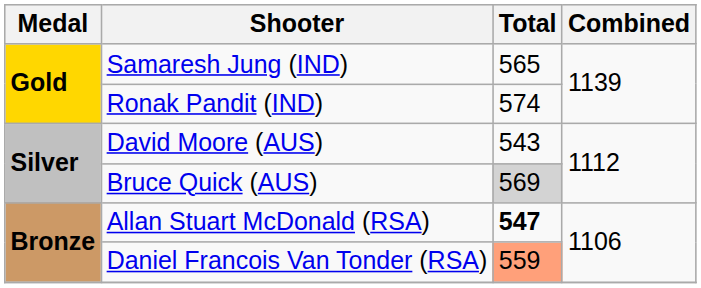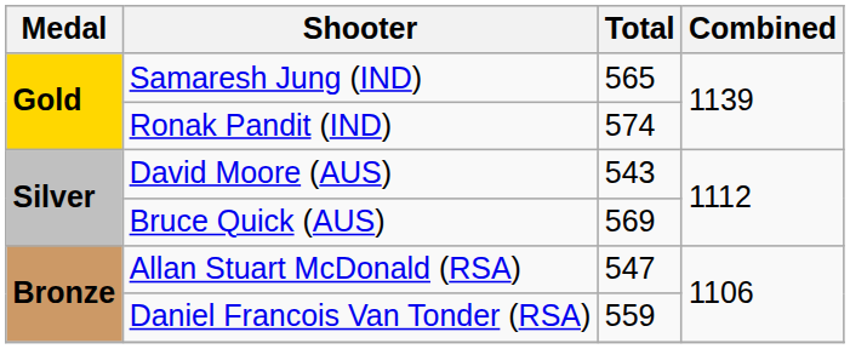Bruce Quick (AUS) | Total: lightgrey background -> no background
Allan Stuart McDonald (RSA) | Total: bold -> normal
Daniel Francois Van Tonder (RSA) | Total: lightsalmon background -> no background
